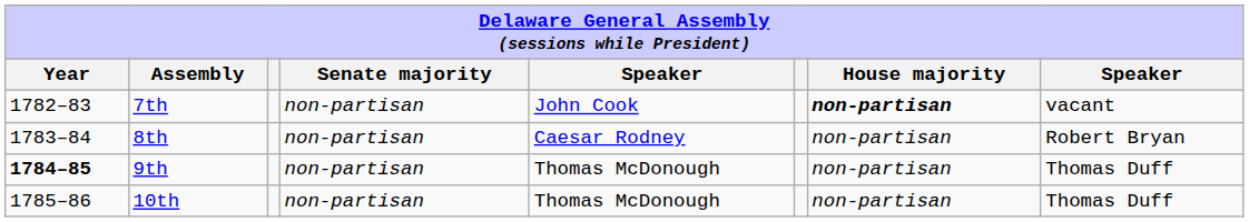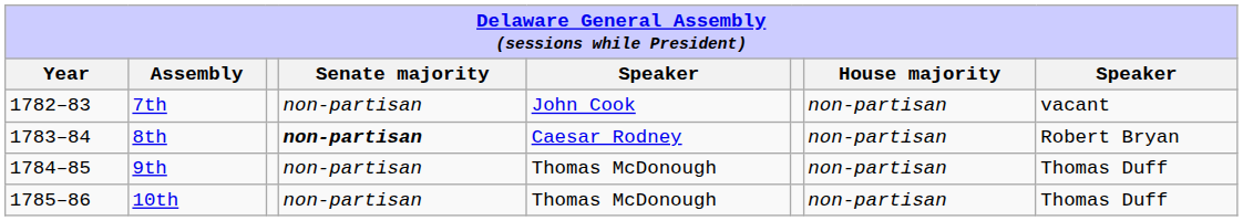7th | House majority: bold -> normal
8th | Senate majority: normal -> bold
9th | Year: bold -> normal
